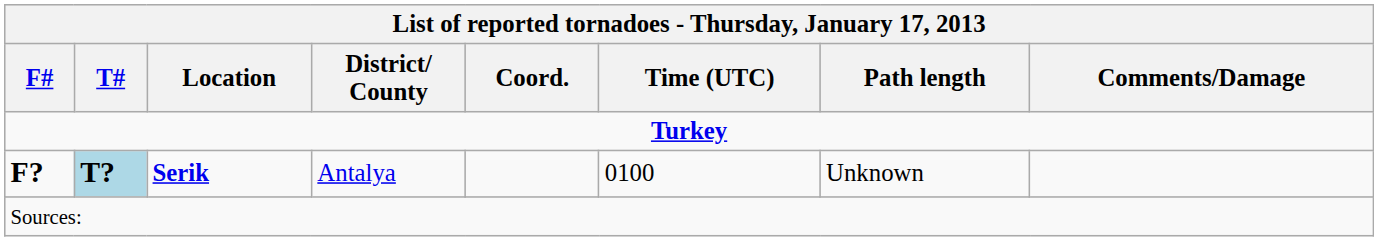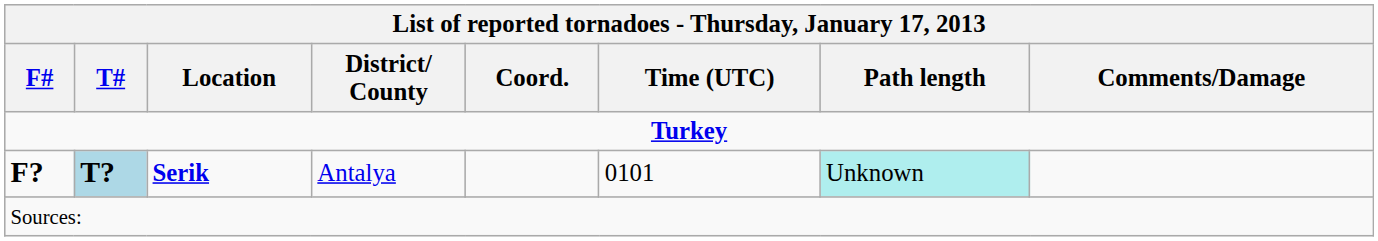F? | Time (UTC): 0100 -> 0101
F? | Path length: no background -> paleturquoise background
